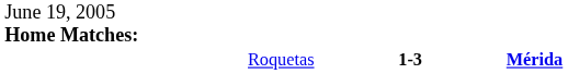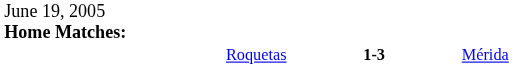Roquetas | column 3: bold -> normal
